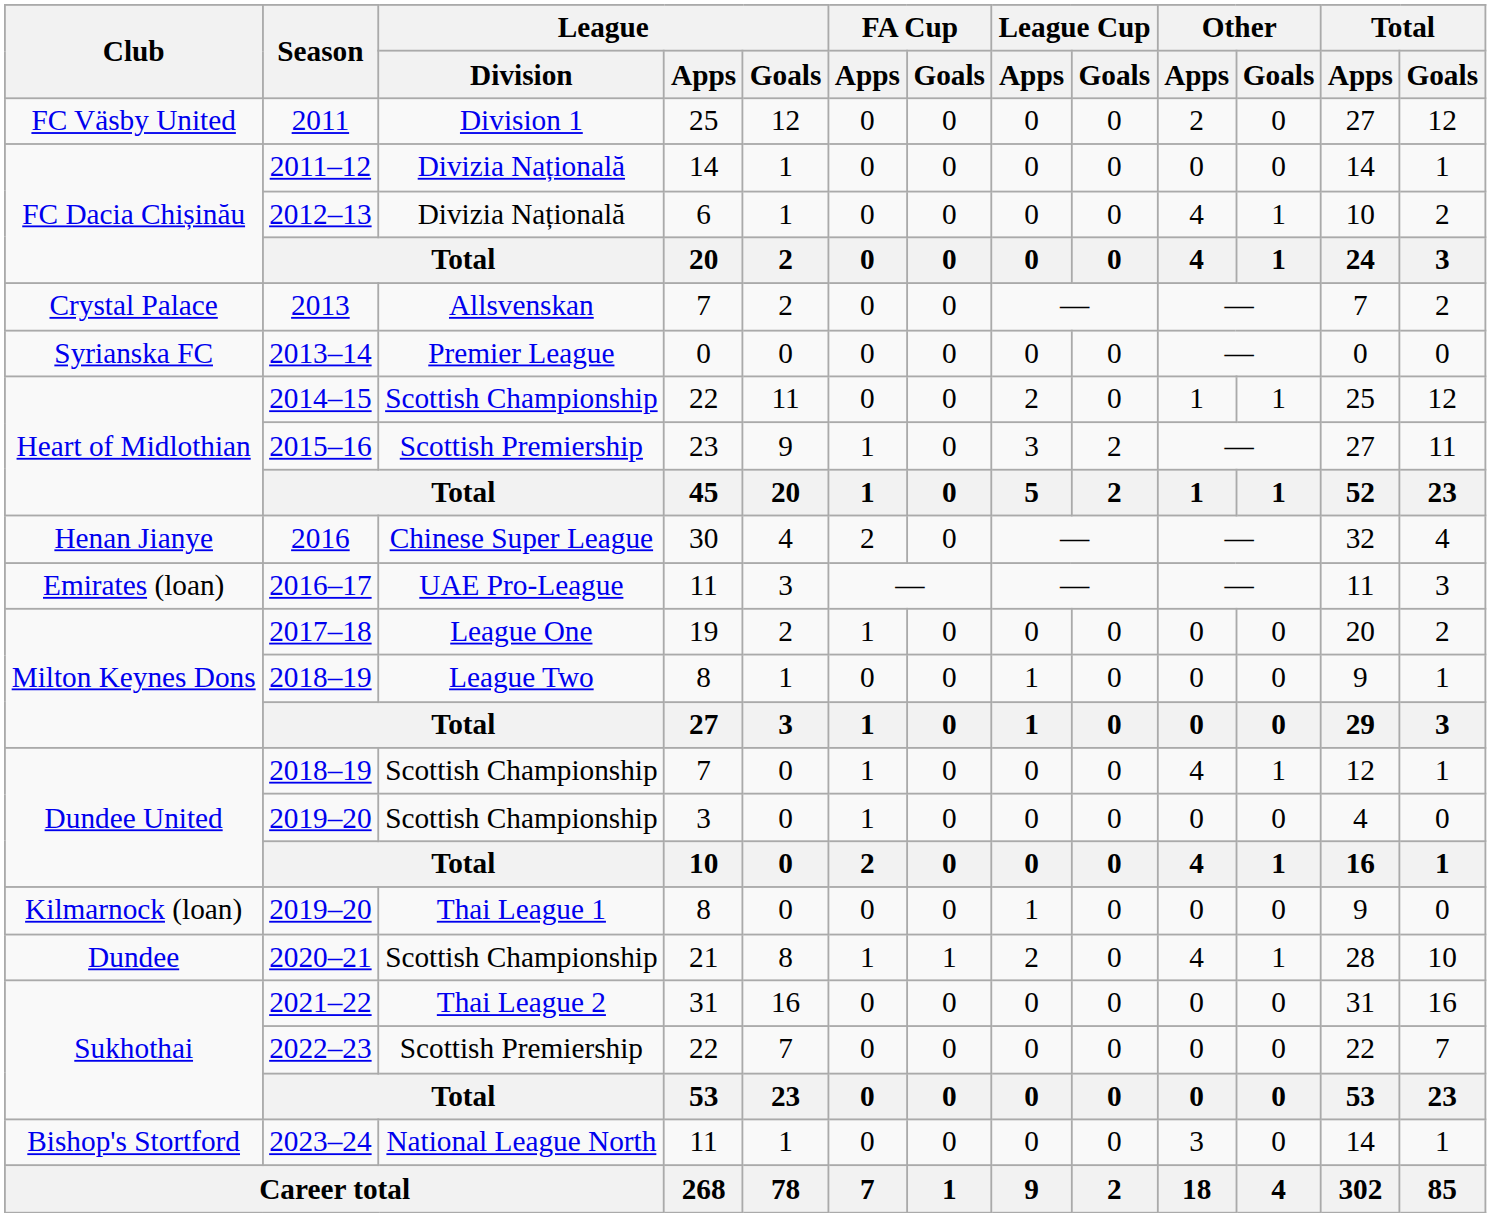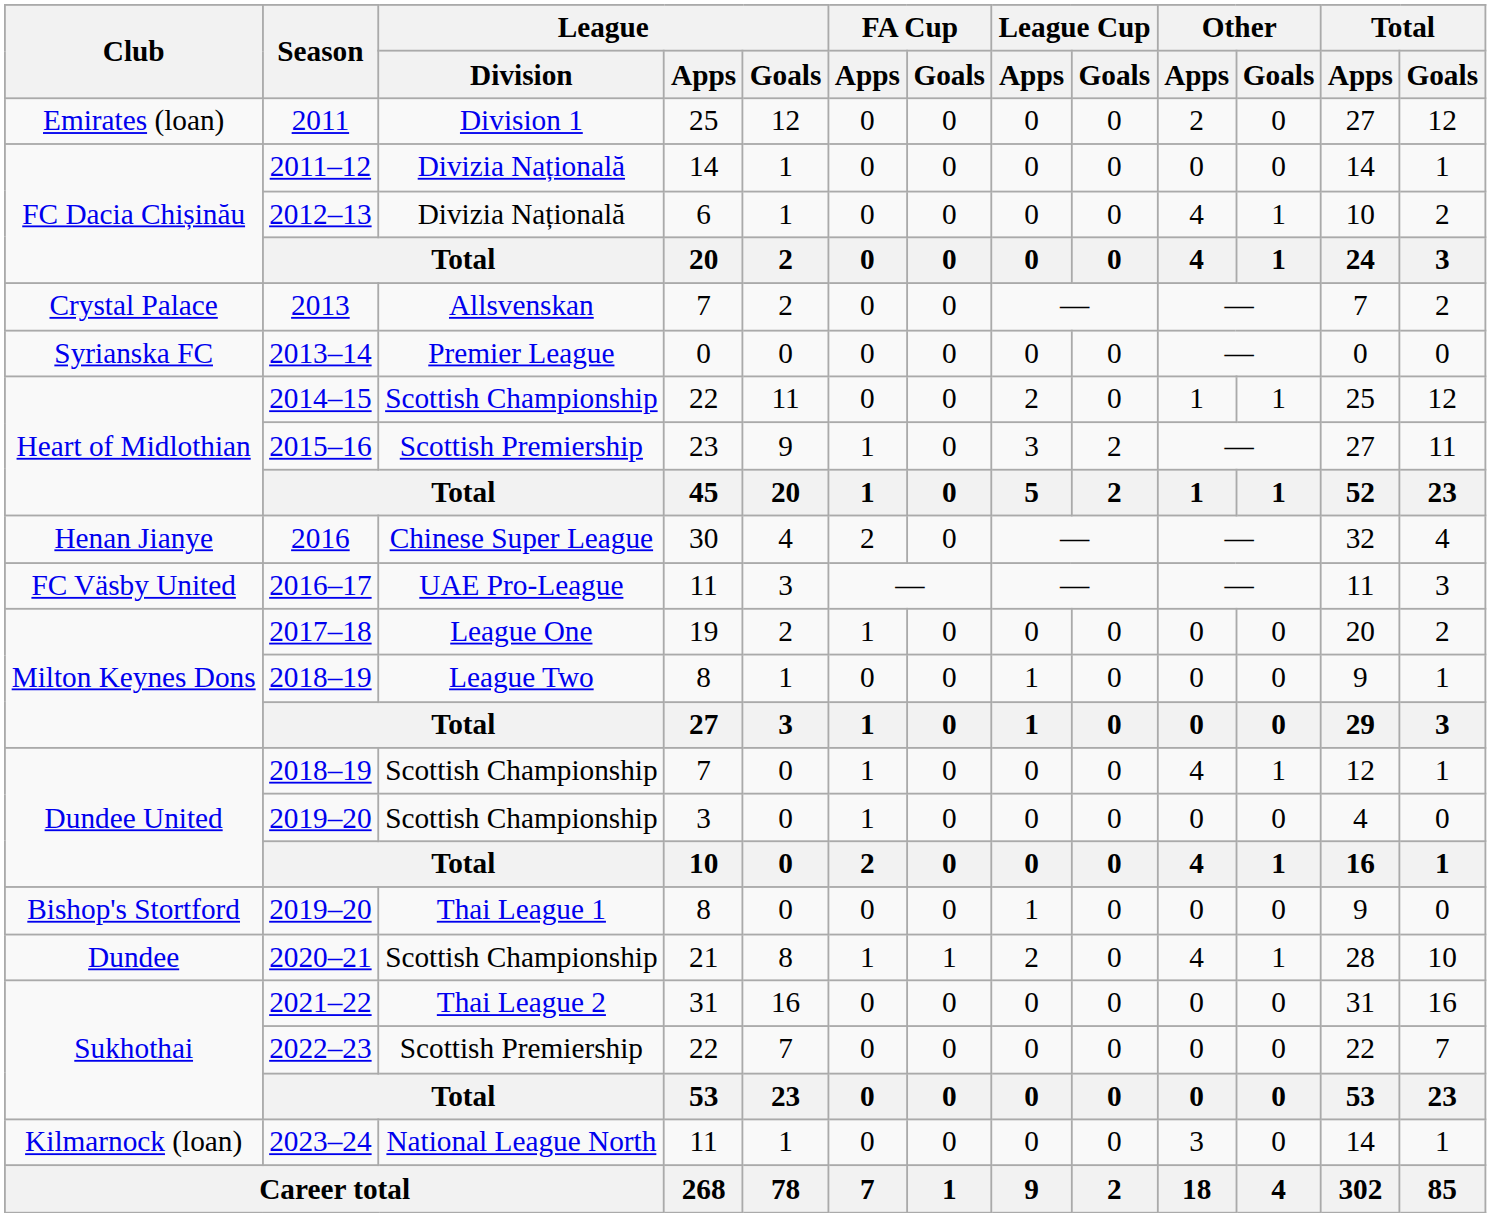2011 | Club: FC Väsby United -> Emirates (loan)
2016–17 | Club: Emirates (loan) -> FC Väsby United
2019–20 / 8 | Club: Kilmarnock (loan) -> Bishop's Stortford
2023–24 | Club: Bishop's Stortford -> Kilmarnock (loan)
